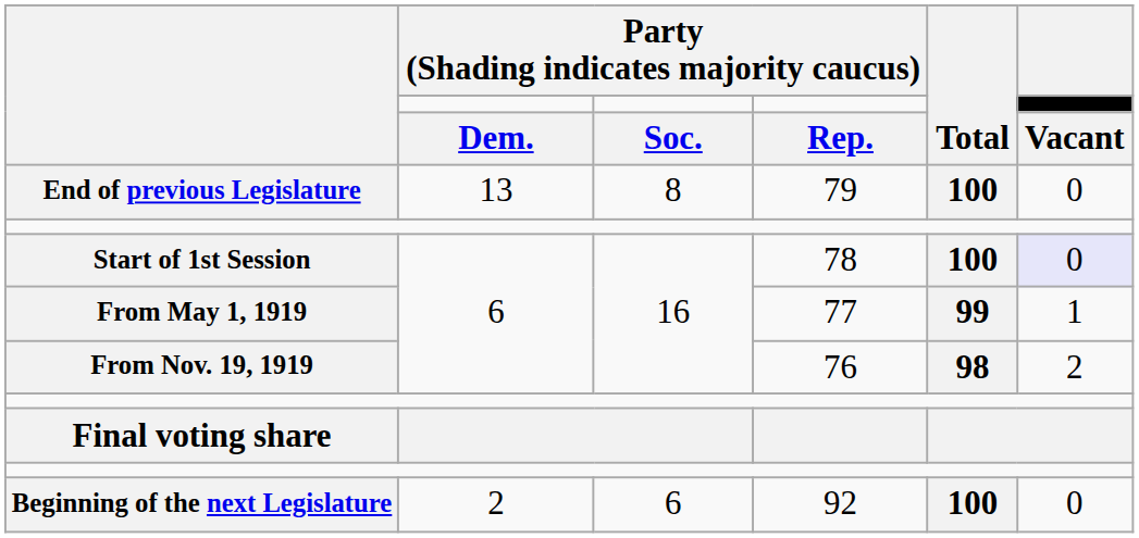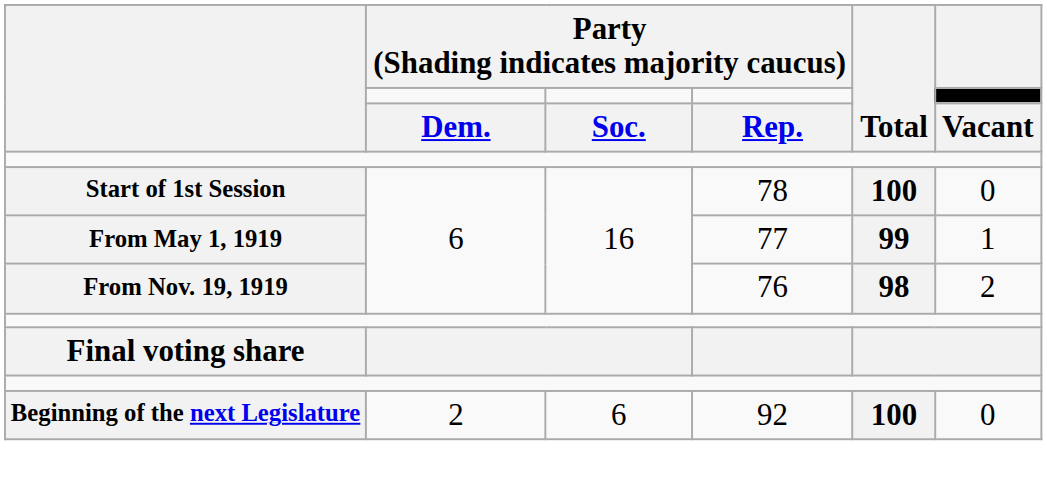- row: End of previous Legislature | 13 | 8 | 79 | 100 | 0
Start of 1st Session | column 6: lavender background -> no background
